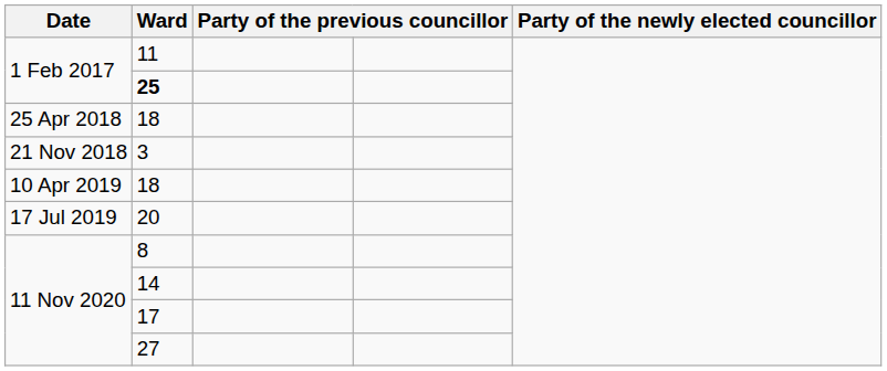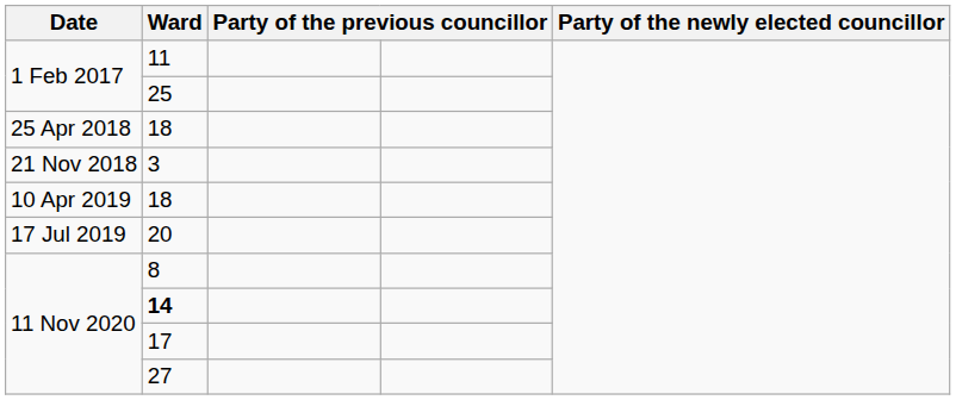25 | Ward: bold -> normal
14 | Ward: normal -> bold
